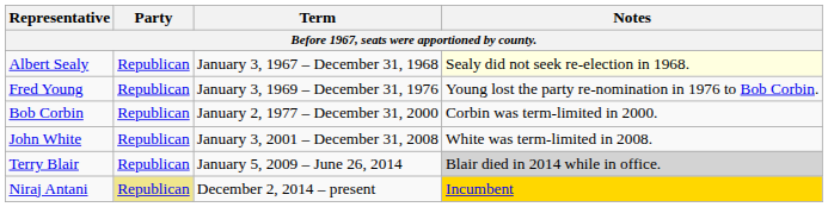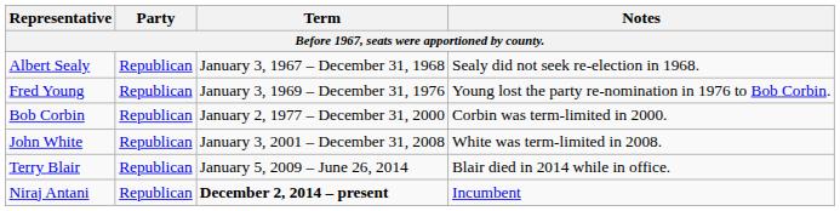Albert Sealy | Notes: lightyellow background -> no background
Terry Blair | Notes: lightgrey background -> no background
Niraj Antani | Party: khaki background -> no background
Niraj Antani | Term: normal -> bold
Niraj Antani | Notes: gold background -> no background
